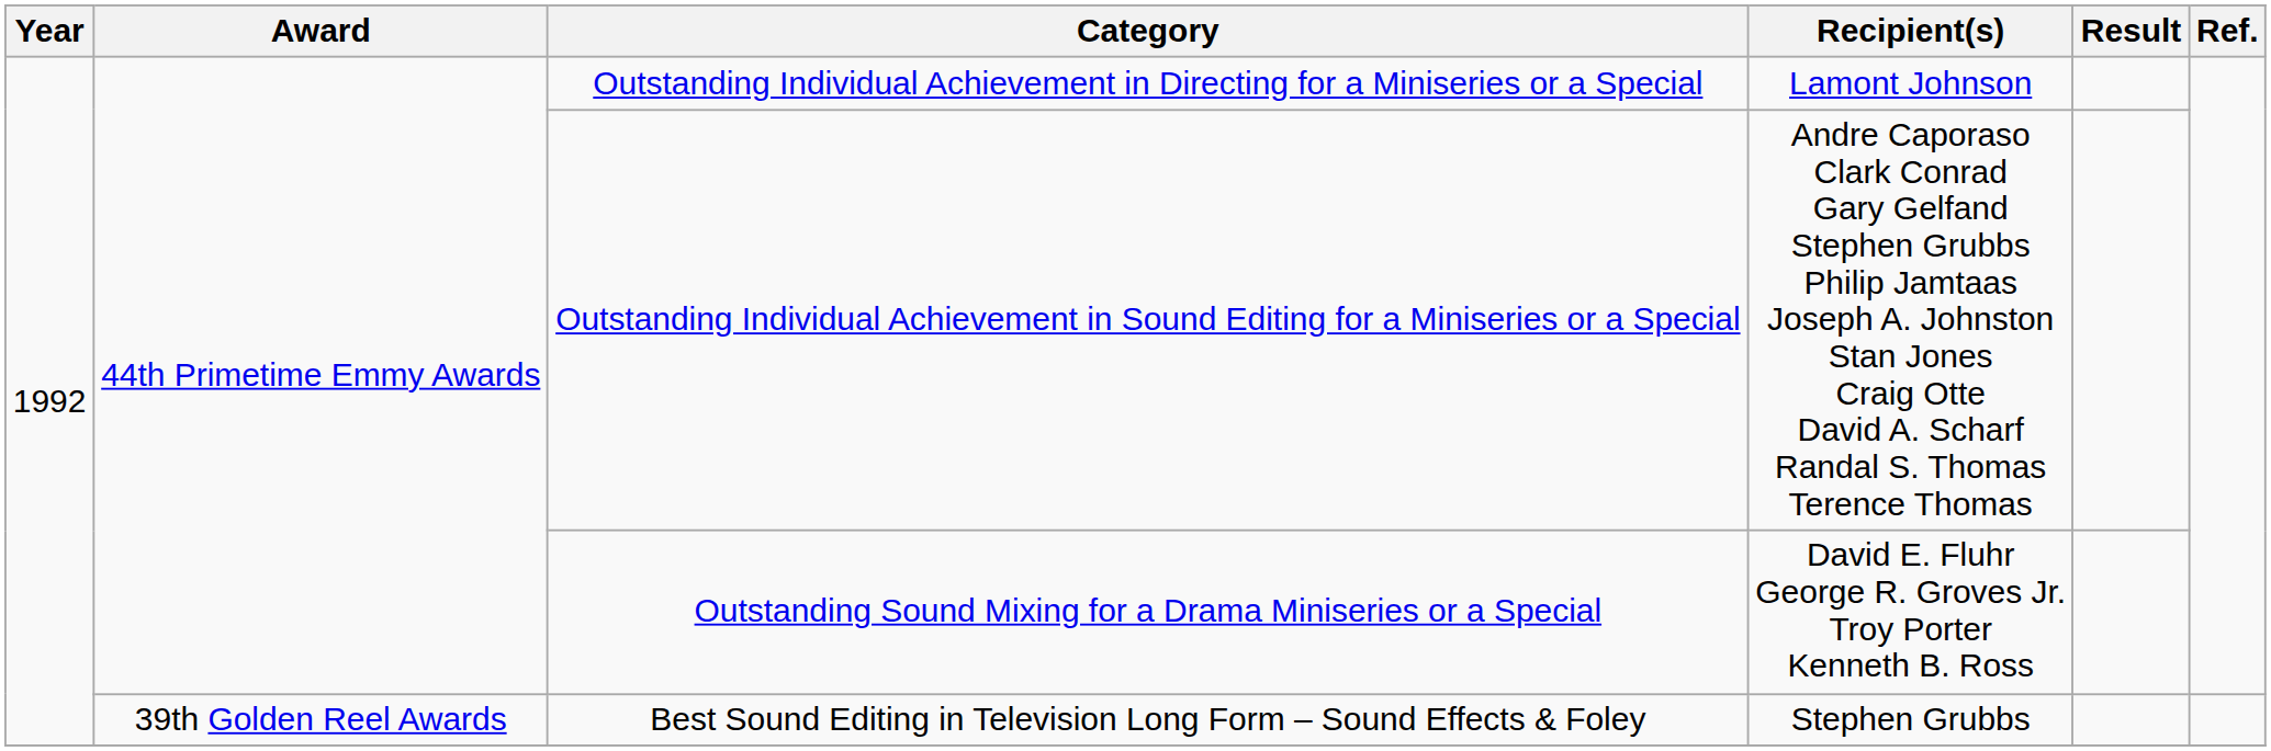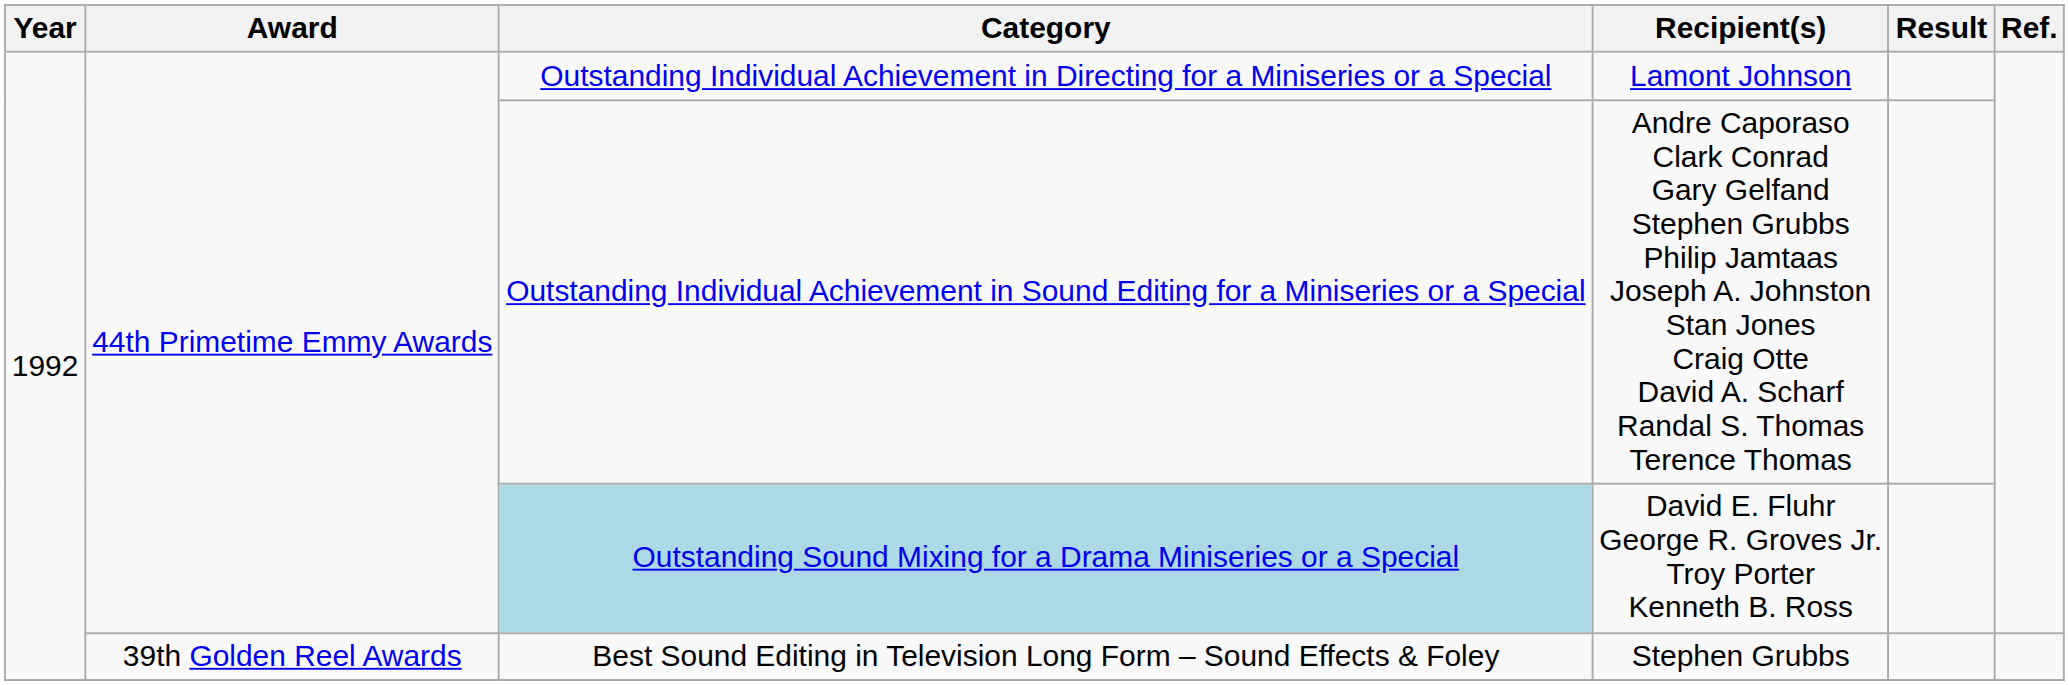Outstanding Sound Mixing for a Drama Miniseries or a Special | Category: no background -> lightblue background
